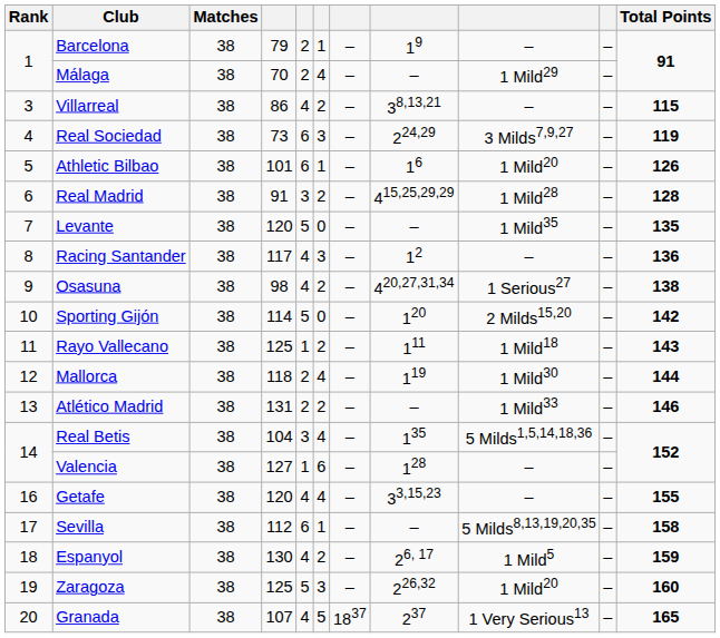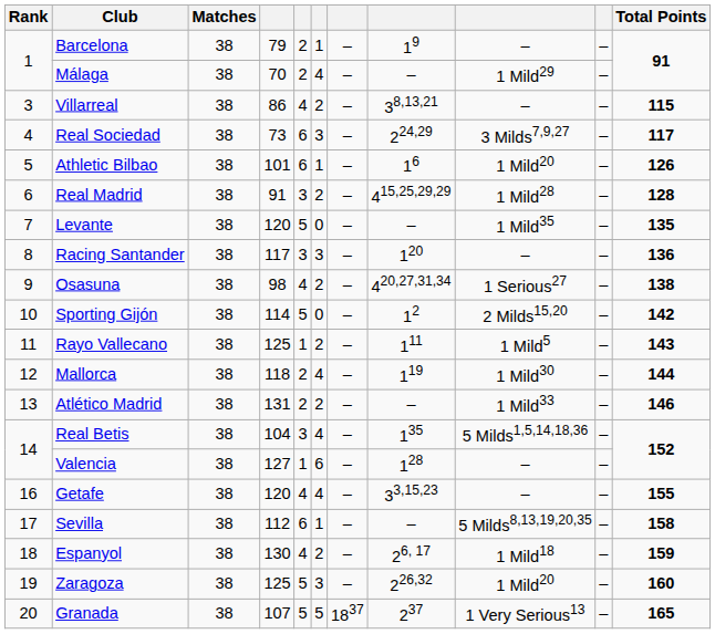Real Sociedad | Total Points: 119 -> 117
Racing Santander | column 5: 4 -> 3
Racing Santander | column 8: 12 -> 120
Sporting Gijón | column 8: 120 -> 12
Rayo Vallecano | column 9: 1 Mild18 -> 1 Mild5
Espanyol | column 9: 1 Mild5 -> 1 Mild18
Granada | column 5: 4 -> 5
